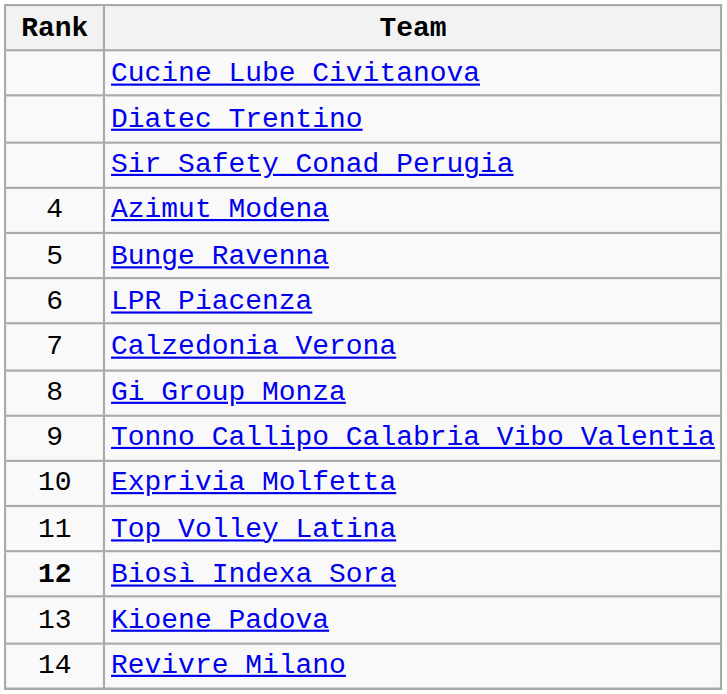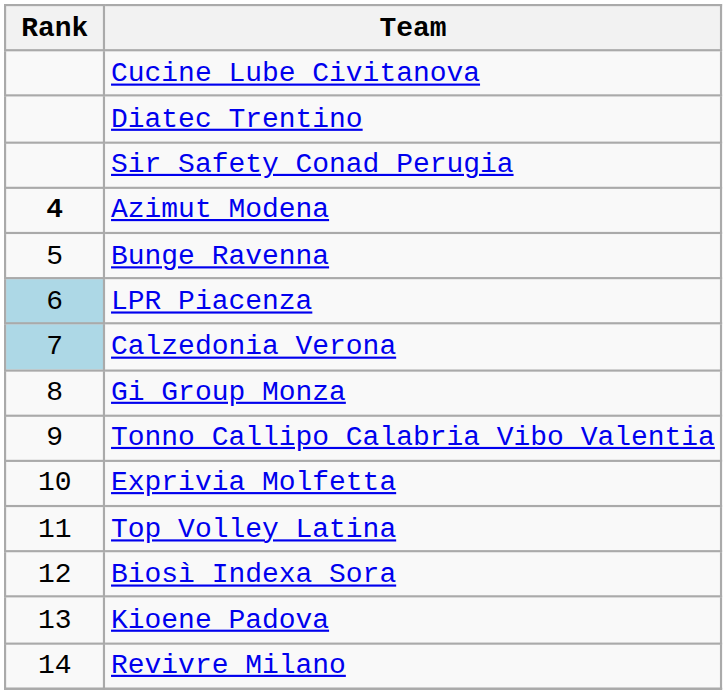Azimut Modena | Rank: normal -> bold
LPR Piacenza | Rank: no background -> lightblue background
Calzedonia Verona | Rank: no background -> lightblue background
Biosì Indexa Sora | Rank: bold -> normal
